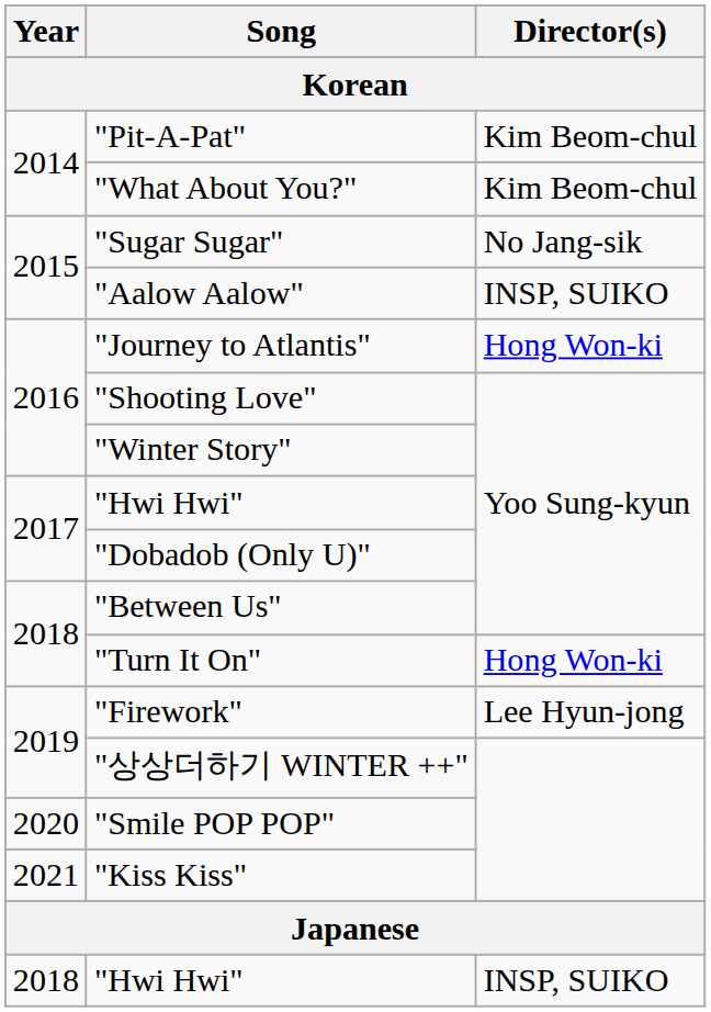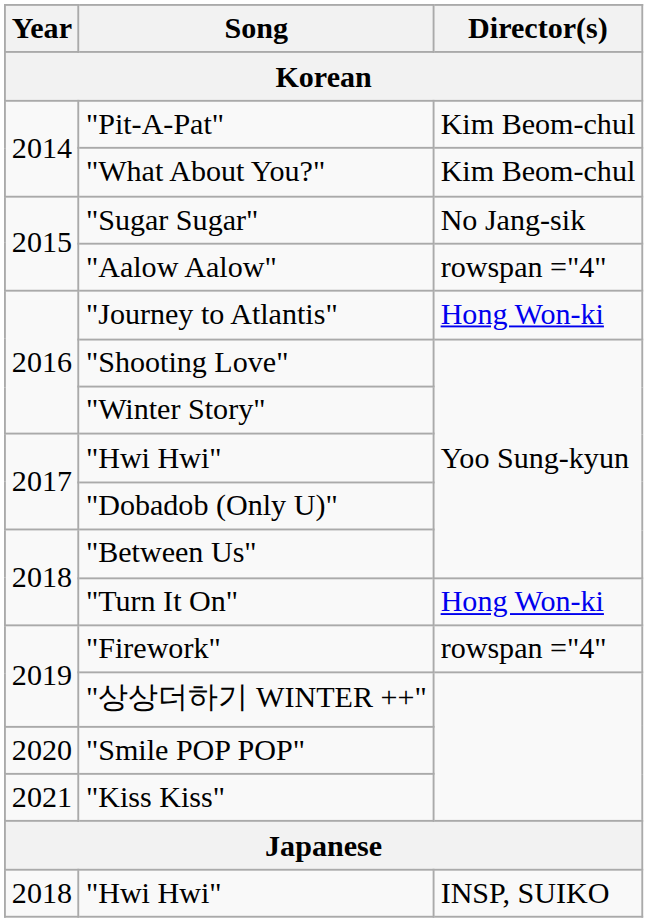"Aalow Aalow" | Director(s): INSP, SUIKO -> rowspan ="4"
"Firework" | Director(s): Lee Hyun-jong -> rowspan ="4"
